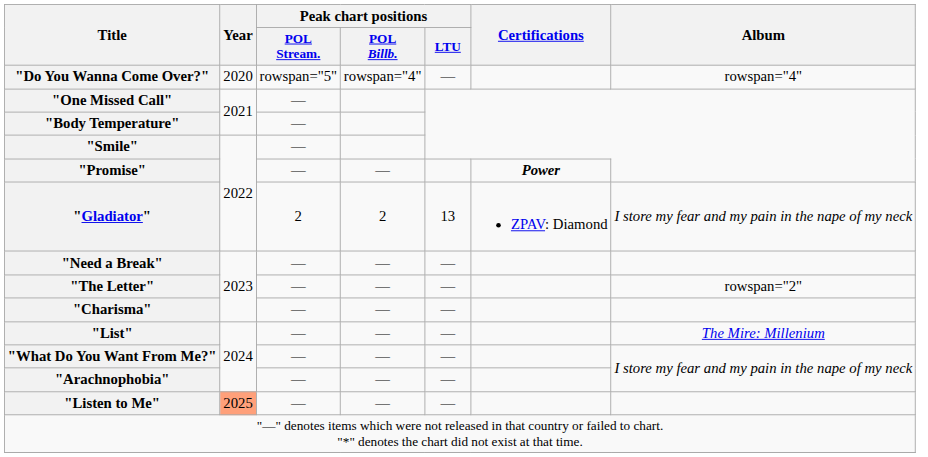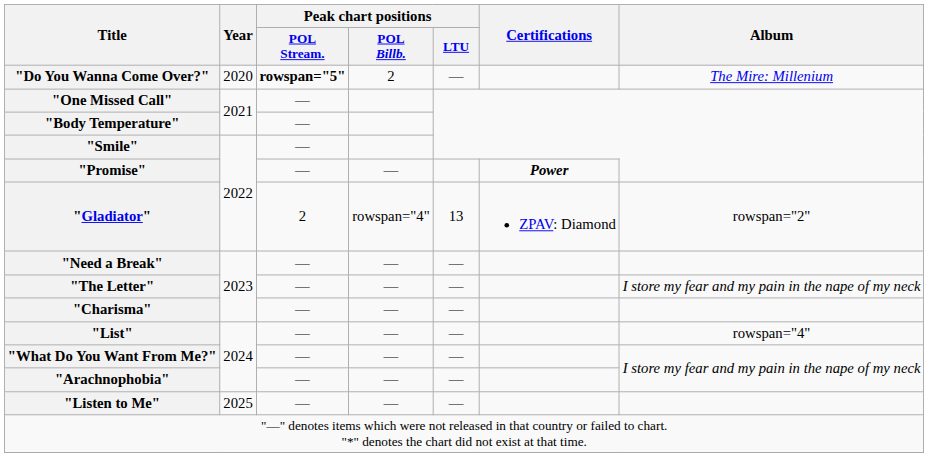"Do You Wanna Come Over?" | Peak chart positions / POL Stream.: normal -> bold
"Do You Wanna Come Over?" | Peak chart positions / POL Billb.: rowspan="4" -> 2
"Do You Wanna Come Over?" | Album: rowspan="4" -> The Mire: Millenium
"Gladiator" | Peak chart positions / POL Billb.: 2 -> rowspan="4"
"Gladiator" | Album: I store my fear and my pain in the nape of my neck -> rowspan="2"
"The Letter" | Album: rowspan="2" -> I store my fear and my pain in the nape of my neck
"List" | Album: The Mire: Millenium -> rowspan="4"
"Listen to Me" | Year: lightsalmon background -> no background
